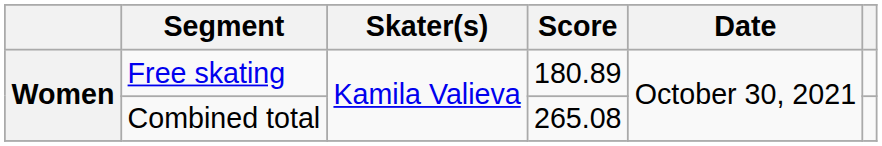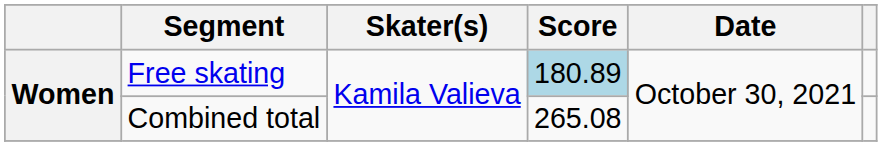Free skating | Score: no background -> lightblue background
